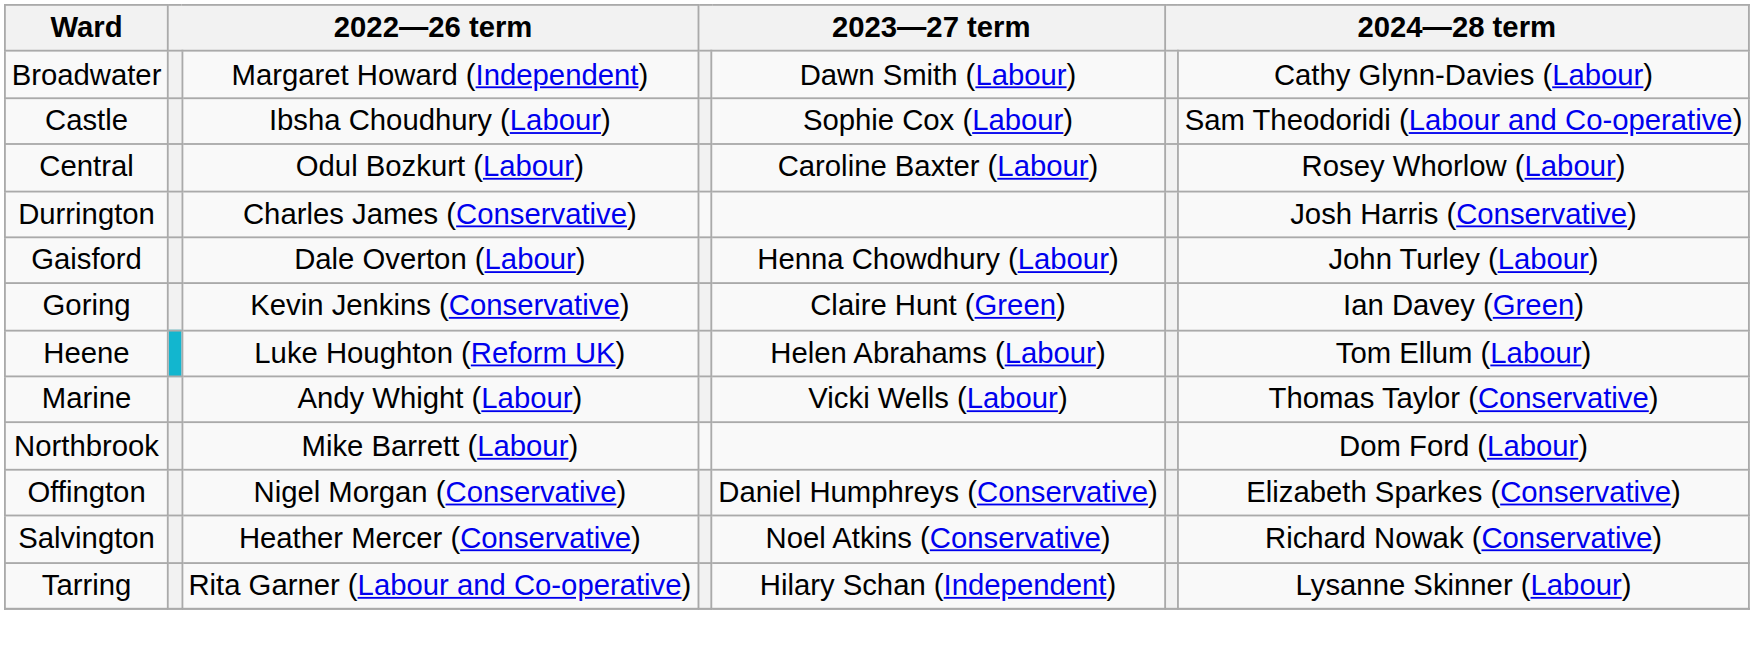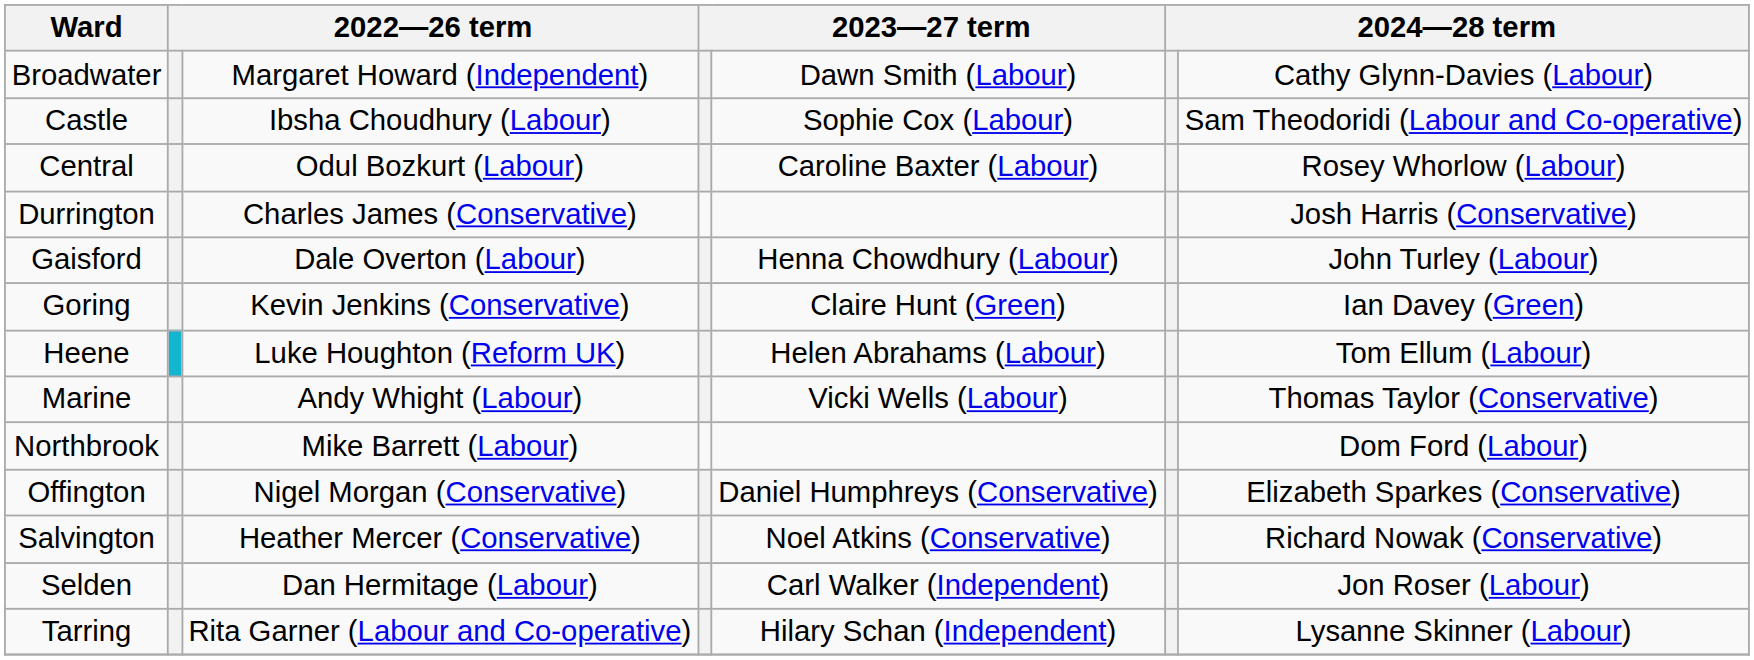+ row: Selden | Dan Hermitage (Labour) | Carl Walker (Independent) | Jon Roser (Labour)
